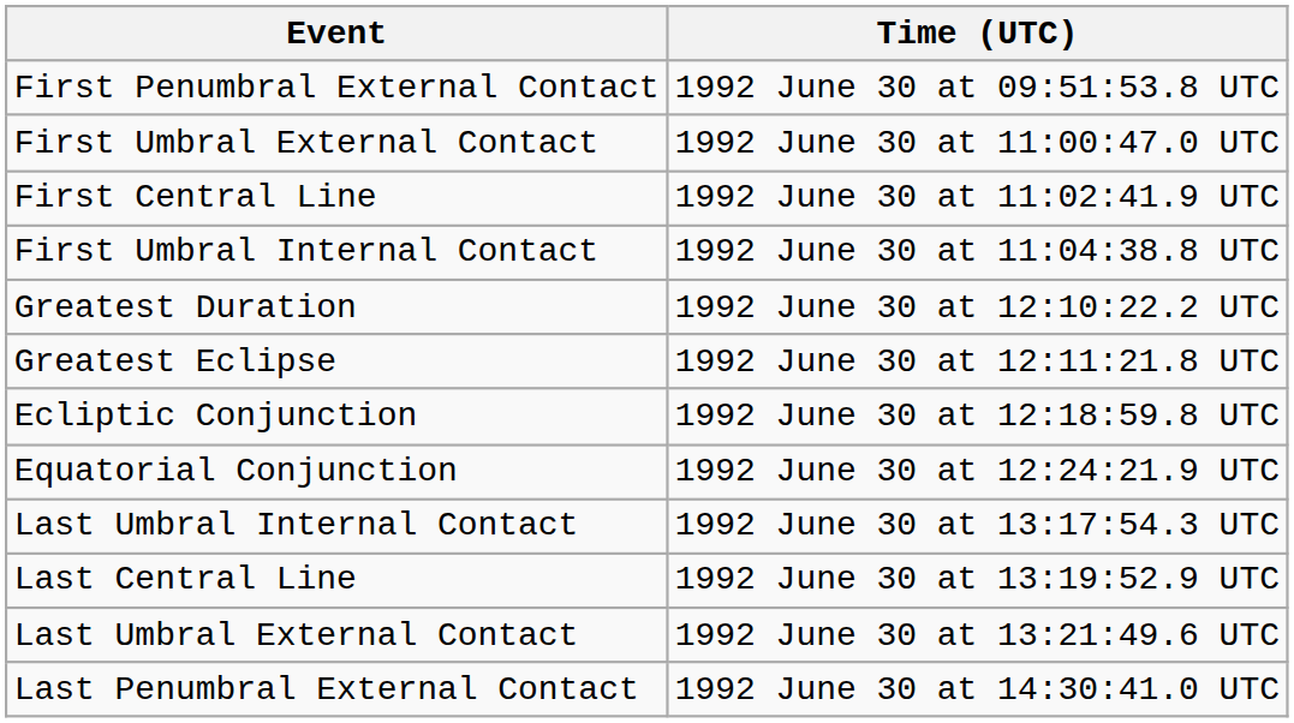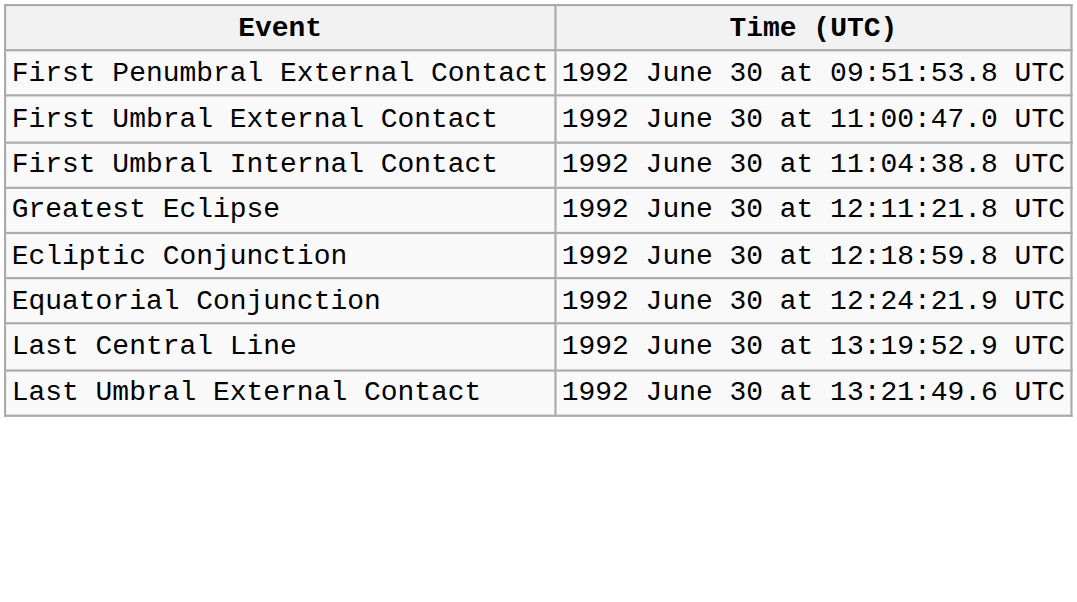- row: First Central Line | 1992 June 30 at 11:02:41.9 UTC
- row: Greatest Duration | 1992 June 30 at 12:10:22.2 UTC
- row: Last Umbral Internal Contact | 1992 June 30 at 13:17:54.3 UTC
- row: Last Penumbral External Contact | 1992 June 30 at 14:30:41.0 UTC
